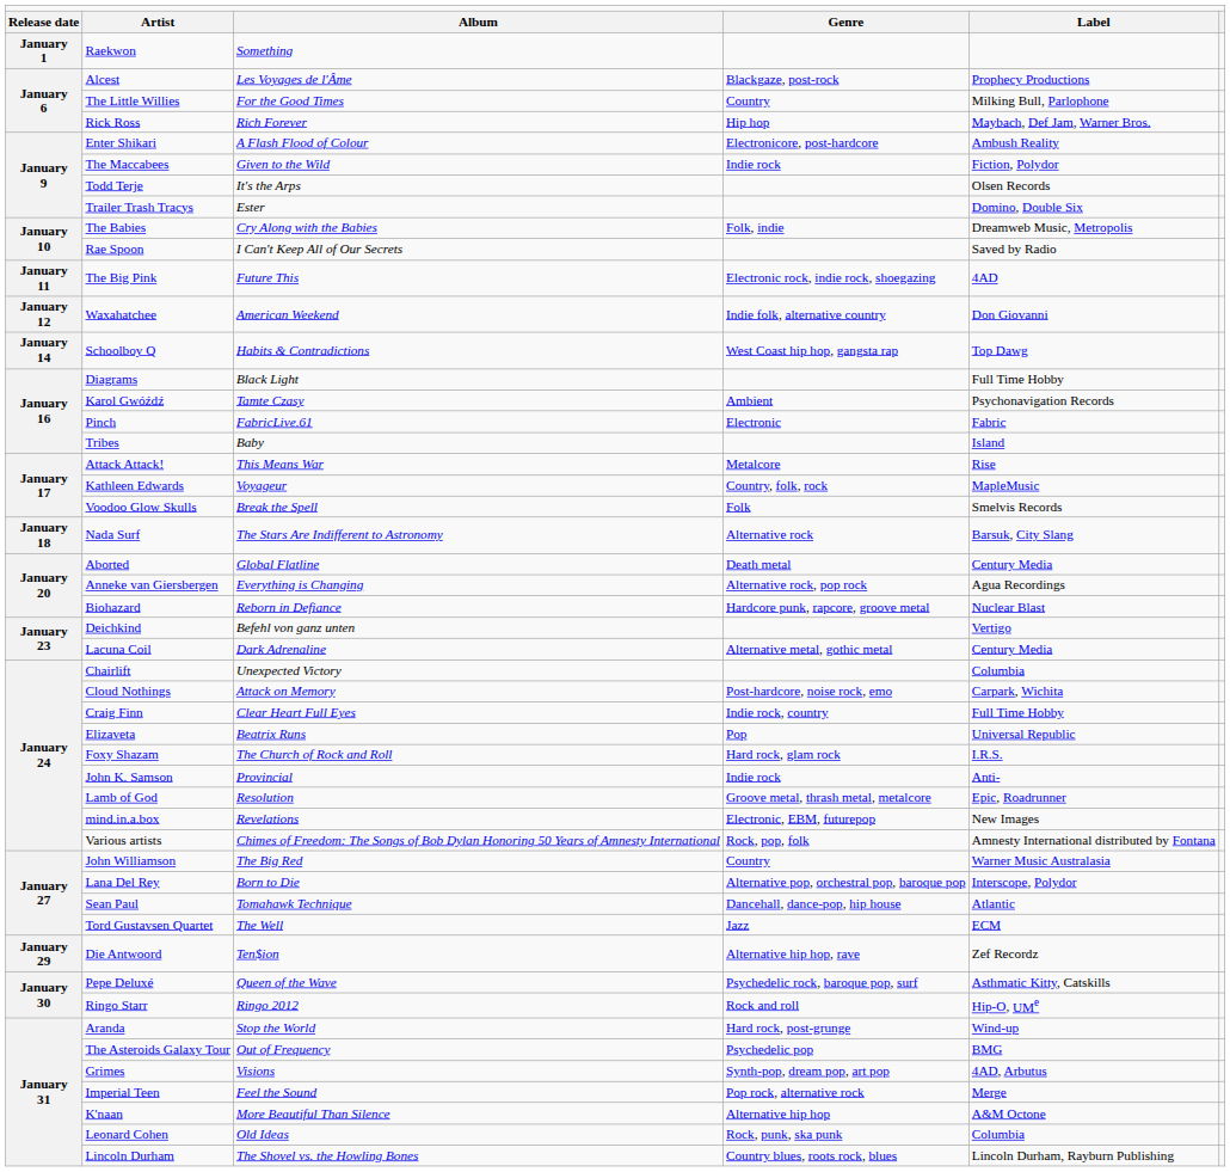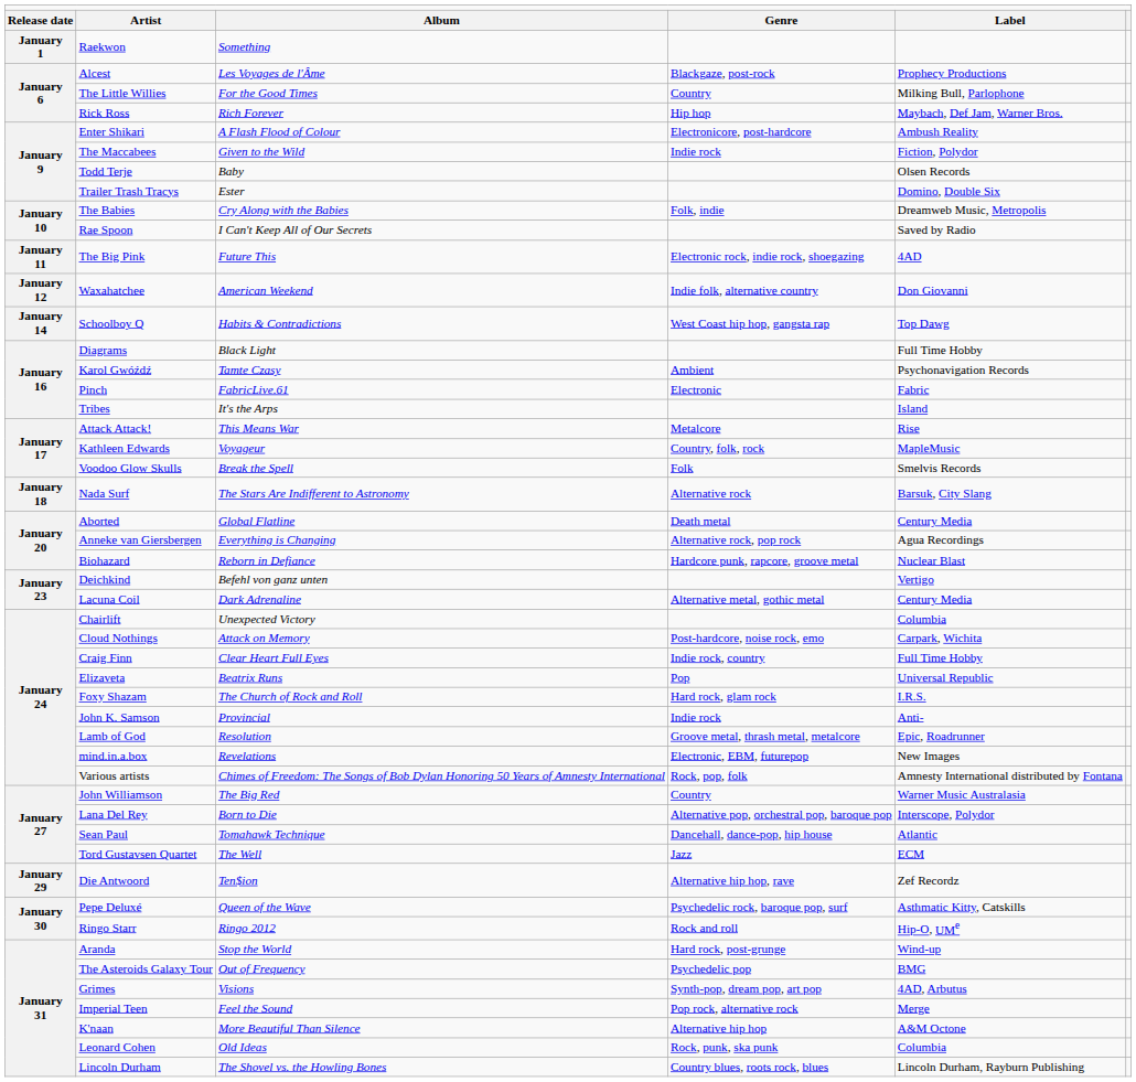Todd Terje | column 3: It's the Arps -> Baby
Tribes | column 3: Baby -> It's the Arps
